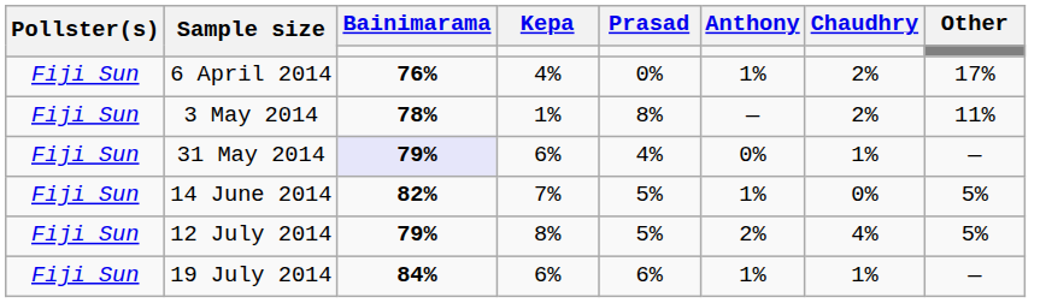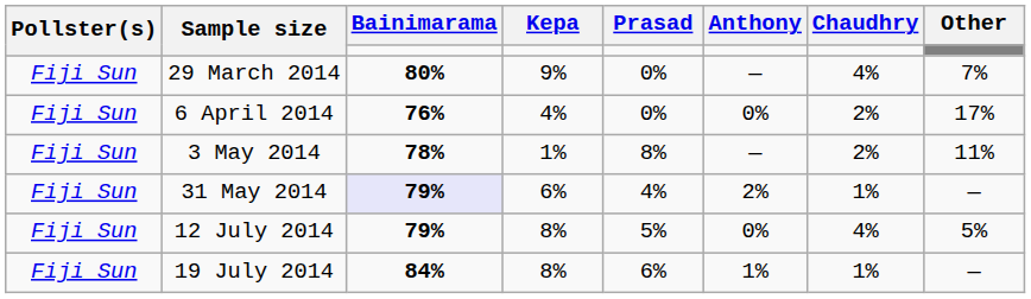+ row: Fiji Sun | 29 March 2014 | 80% | 9% | 0% | — | 4% | 7%
6 April 2014 | Anthony: 1% -> 0%
31 May 2014 | Anthony: 0% -> 2%
- row: Fiji Sun | 14 June 2014 | 82% | 7% | 5% | 1% | 0% | 5%
12 July 2014 | Anthony: 2% -> 0%
19 July 2014 | Kepa: 6% -> 8%
